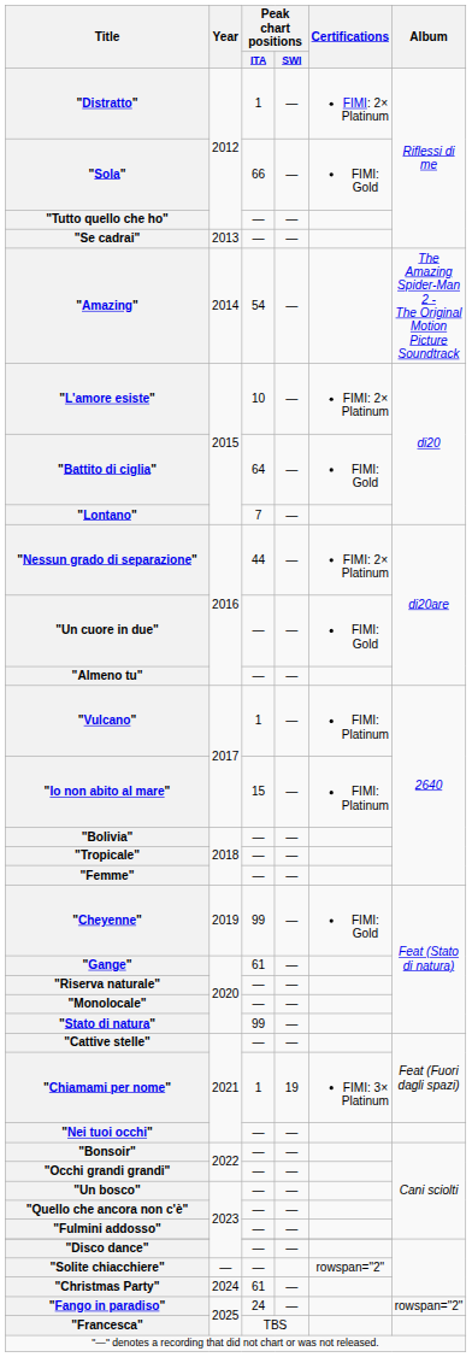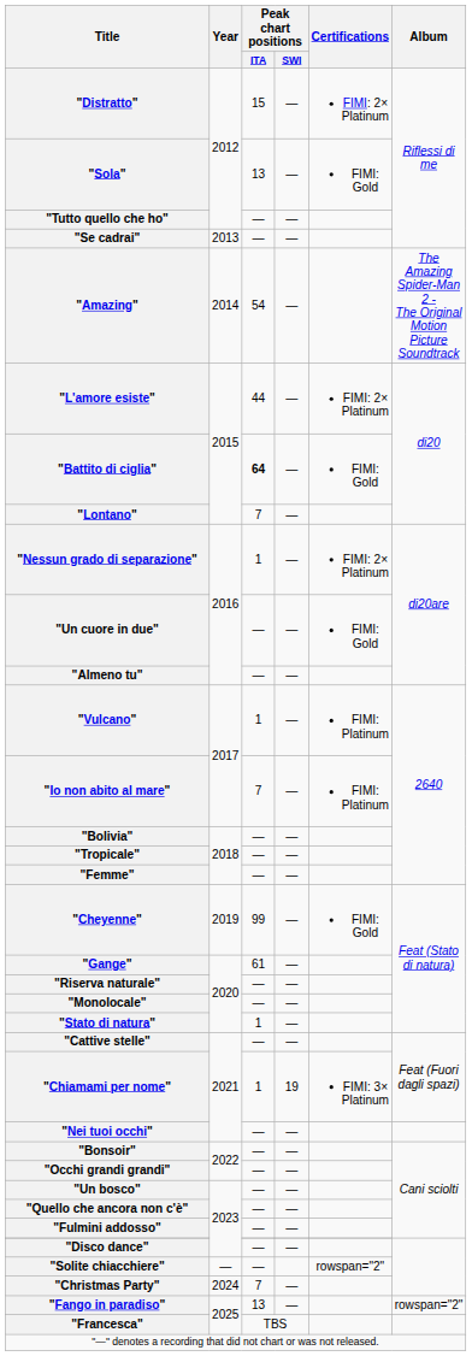"Distratto" | Peak chart positions / ITA: 1 -> 15
"Sola" | Peak chart positions / ITA: 66 -> 13
"L'amore esiste" | Peak chart positions / ITA: 10 -> 44
"Battito di ciglia" | Peak chart positions / ITA: normal -> bold
"Nessun grado di separazione" | Peak chart positions / ITA: 44 -> 1
"Io non abito al mare" | Peak chart positions / ITA: 15 -> 7
"Stato di natura" | Peak chart positions / ITA: 99 -> 1
"Christmas Party" | Peak chart positions / ITA: 61 -> 7
"Fango in paradiso" | Peak chart positions / ITA: 24 -> 13
